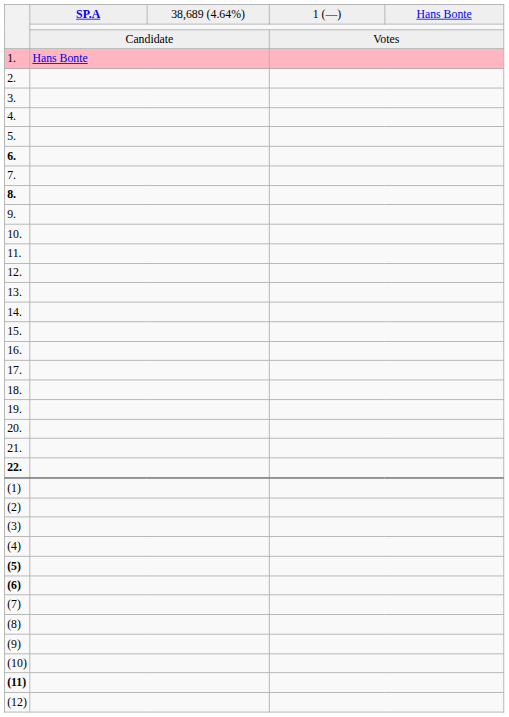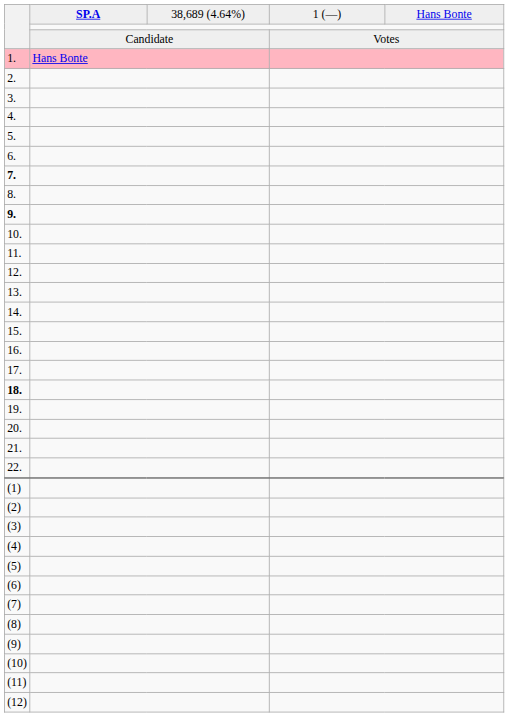6. | column 1: bold -> normal
7. | column 1: normal -> bold
8. | column 1: bold -> normal
9. | column 1: normal -> bold
18. | column 1: normal -> bold
22. | column 1: bold -> normal
(5) | column 1: bold -> normal
(6) | column 1: bold -> normal
(11) | column 1: bold -> normal
